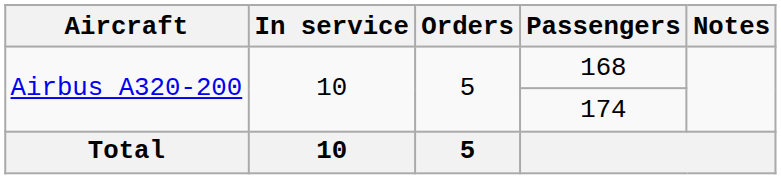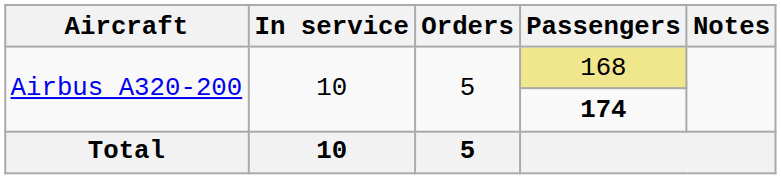168 | Passengers: no background -> khaki background
174 | Passengers: normal -> bold
